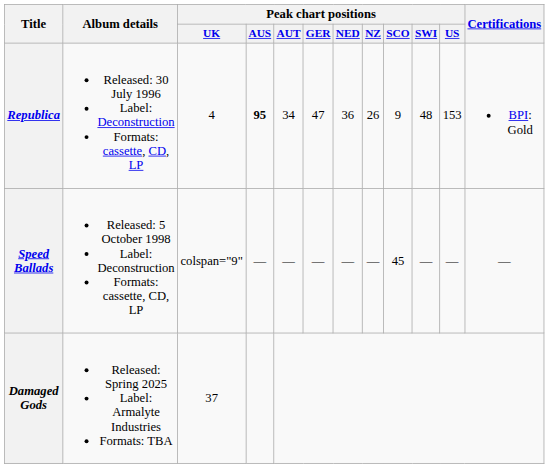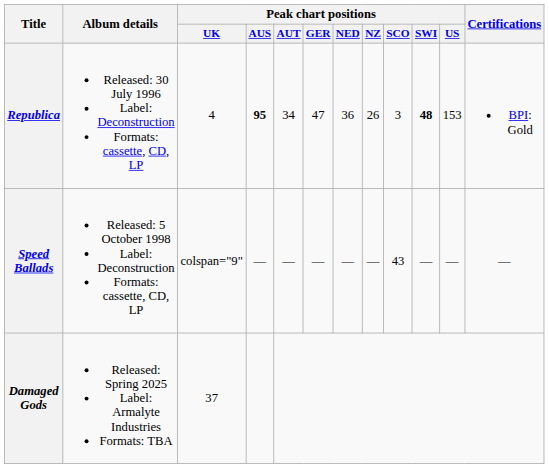Republica | Peak chart positions / SCO: 9 -> 3
Republica | Peak chart positions / SWI: normal -> bold
Speed Ballads | Peak chart positions / SCO: 45 -> 43
